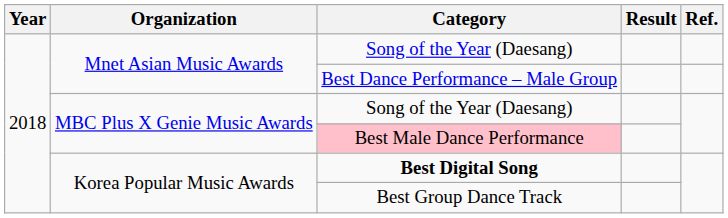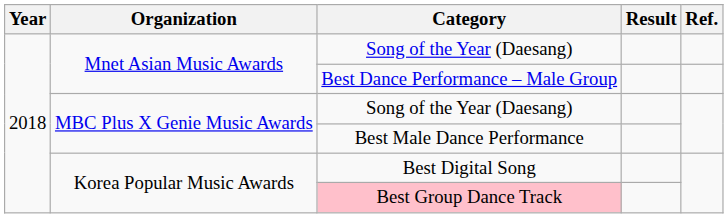Best Male Dance Performance | Category: pink background -> no background
Best Digital Song | Category: bold -> normal
Best Group Dance Track | Category: no background -> pink background
